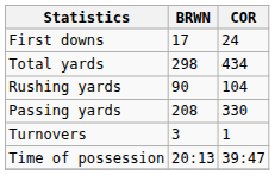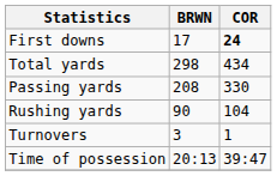First downs | COR: normal -> bold
rows swapped: Rushing yards <-> Passing yards
